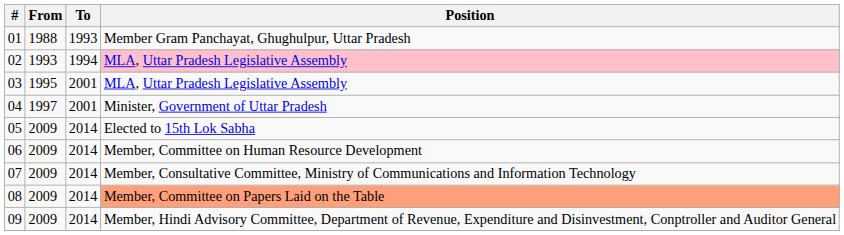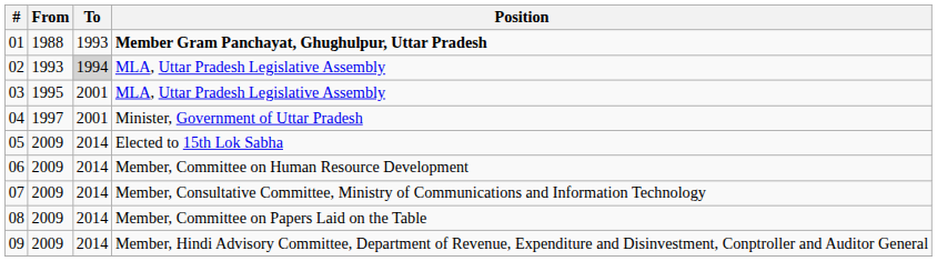01 | Position: normal -> bold
02 | To: no background -> lightgrey background
02 | Position: pink background -> no background
08 | Position: lightsalmon background -> no background
